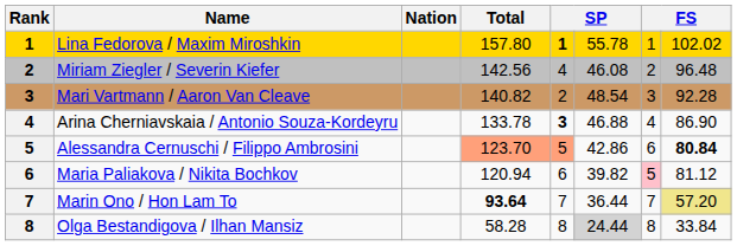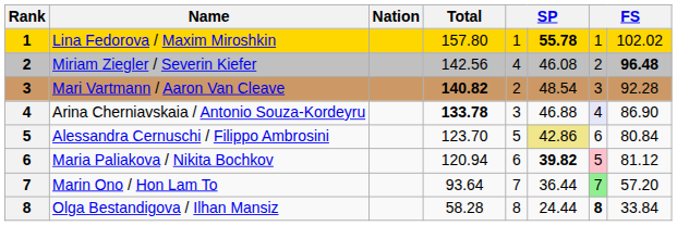Lina Fedorova / Maxim Miroshkin | column 5: bold -> normal
Lina Fedorova / Maxim Miroshkin | column 6: normal -> bold
Miriam Ziegler / Severin Kiefer | column 8: normal -> bold
Mari Vartmann / Aaron Van Cleave | Total: normal -> bold
Arina Cherniavskaia / Antonio Souza-Kordeyru | Total: normal -> bold
Arina Cherniavskaia / Antonio Souza-Kordeyru | column 5: bold -> normal
Arina Cherniavskaia / Antonio Souza-Kordeyru | column 7: no background -> lavender background
Alessandra Cernuschi / Filippo Ambrosini | Total: lightsalmon background -> no background
Alessandra Cernuschi / Filippo Ambrosini | column 5: lightsalmon background -> no background
Alessandra Cernuschi / Filippo Ambrosini | column 6: no background -> khaki background
Alessandra Cernuschi / Filippo Ambrosini | column 8: bold -> normal
Maria Paliakova / Nikita Bochkov | column 6: normal -> bold
Marin Ono / Hon Lam To | Total: bold -> normal
Marin Ono / Hon Lam To | column 7: no background -> lightgreen background
Marin Ono / Hon Lam To | column 8: khaki background -> no background
Olga Bestandigova / Ilhan Mansiz | column 6: lightgrey background -> no background
Olga Bestandigova / Ilhan Mansiz | column 7: normal -> bold
